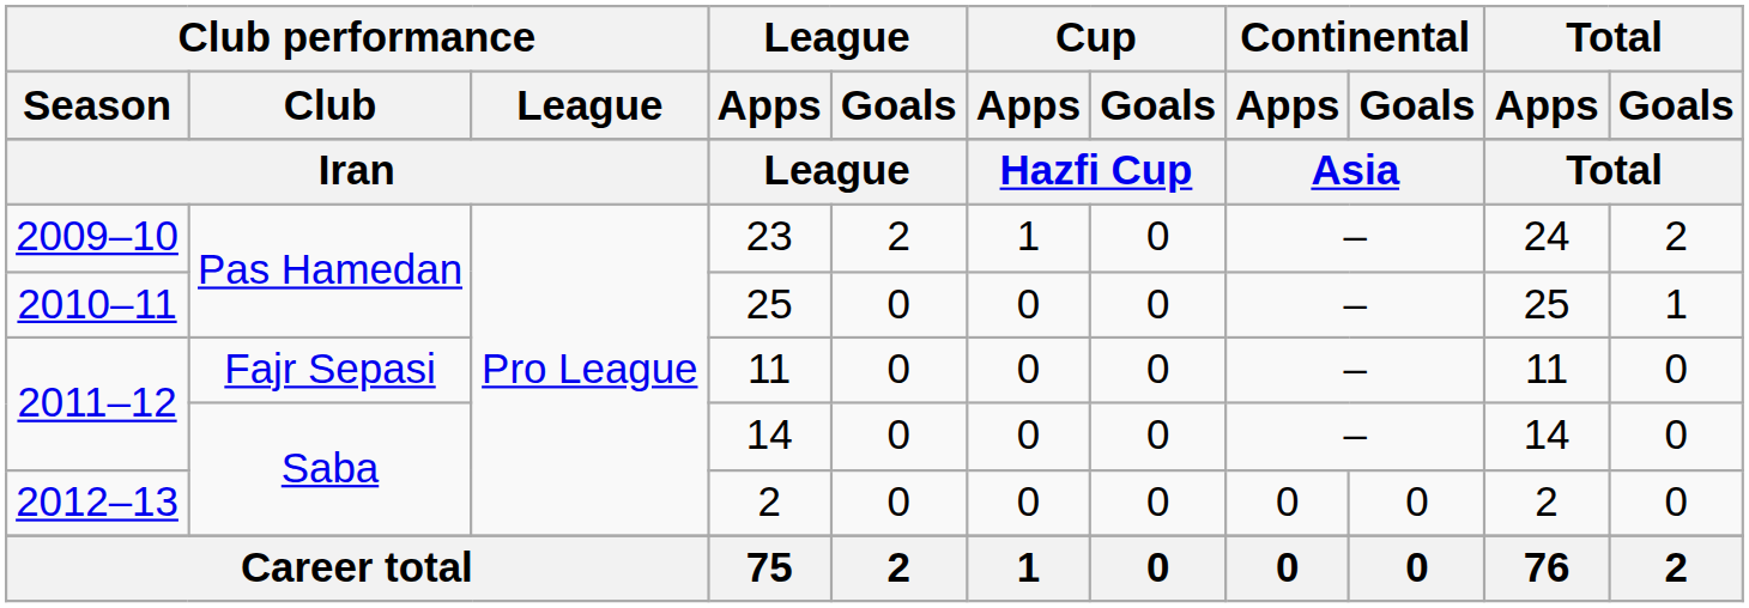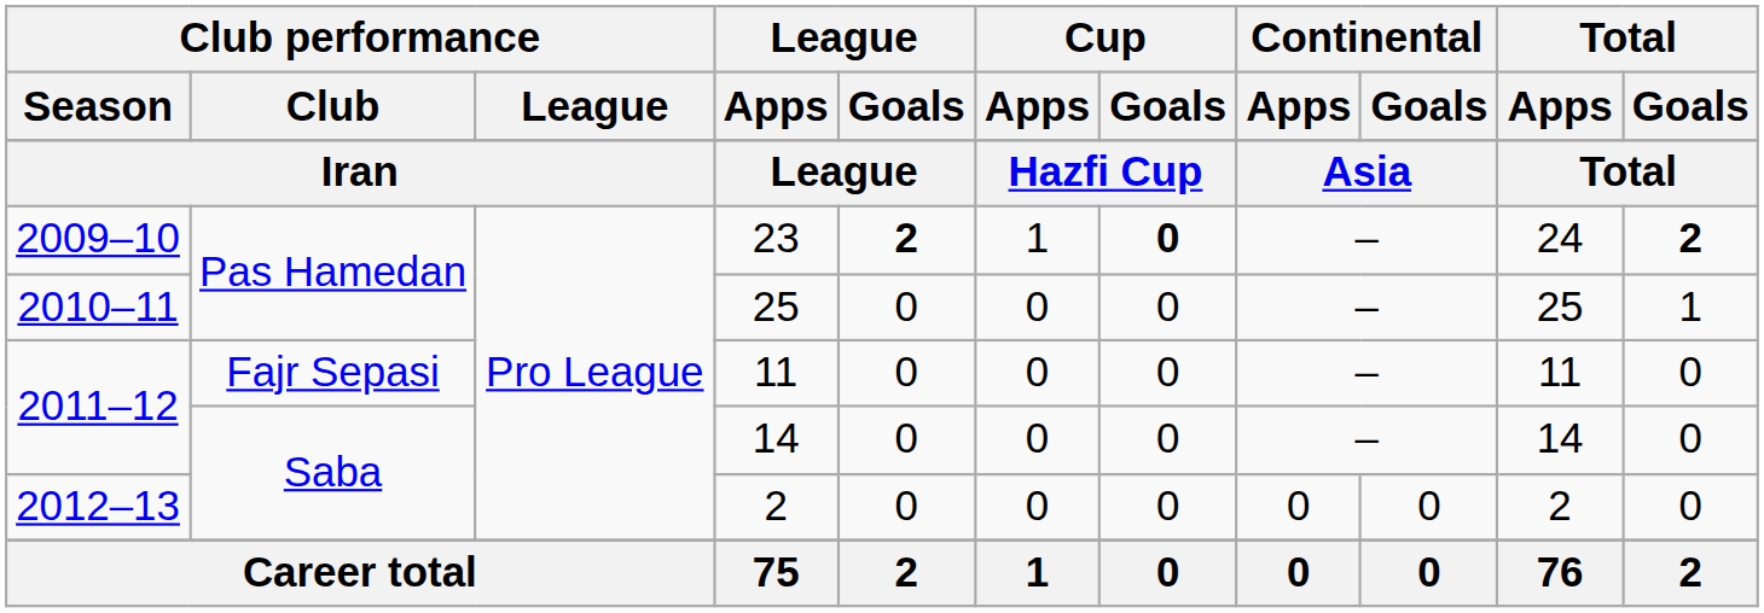23 | League / Goals: normal -> bold
23 | Cup / Goals: normal -> bold
23 | Total / Goals: normal -> bold
